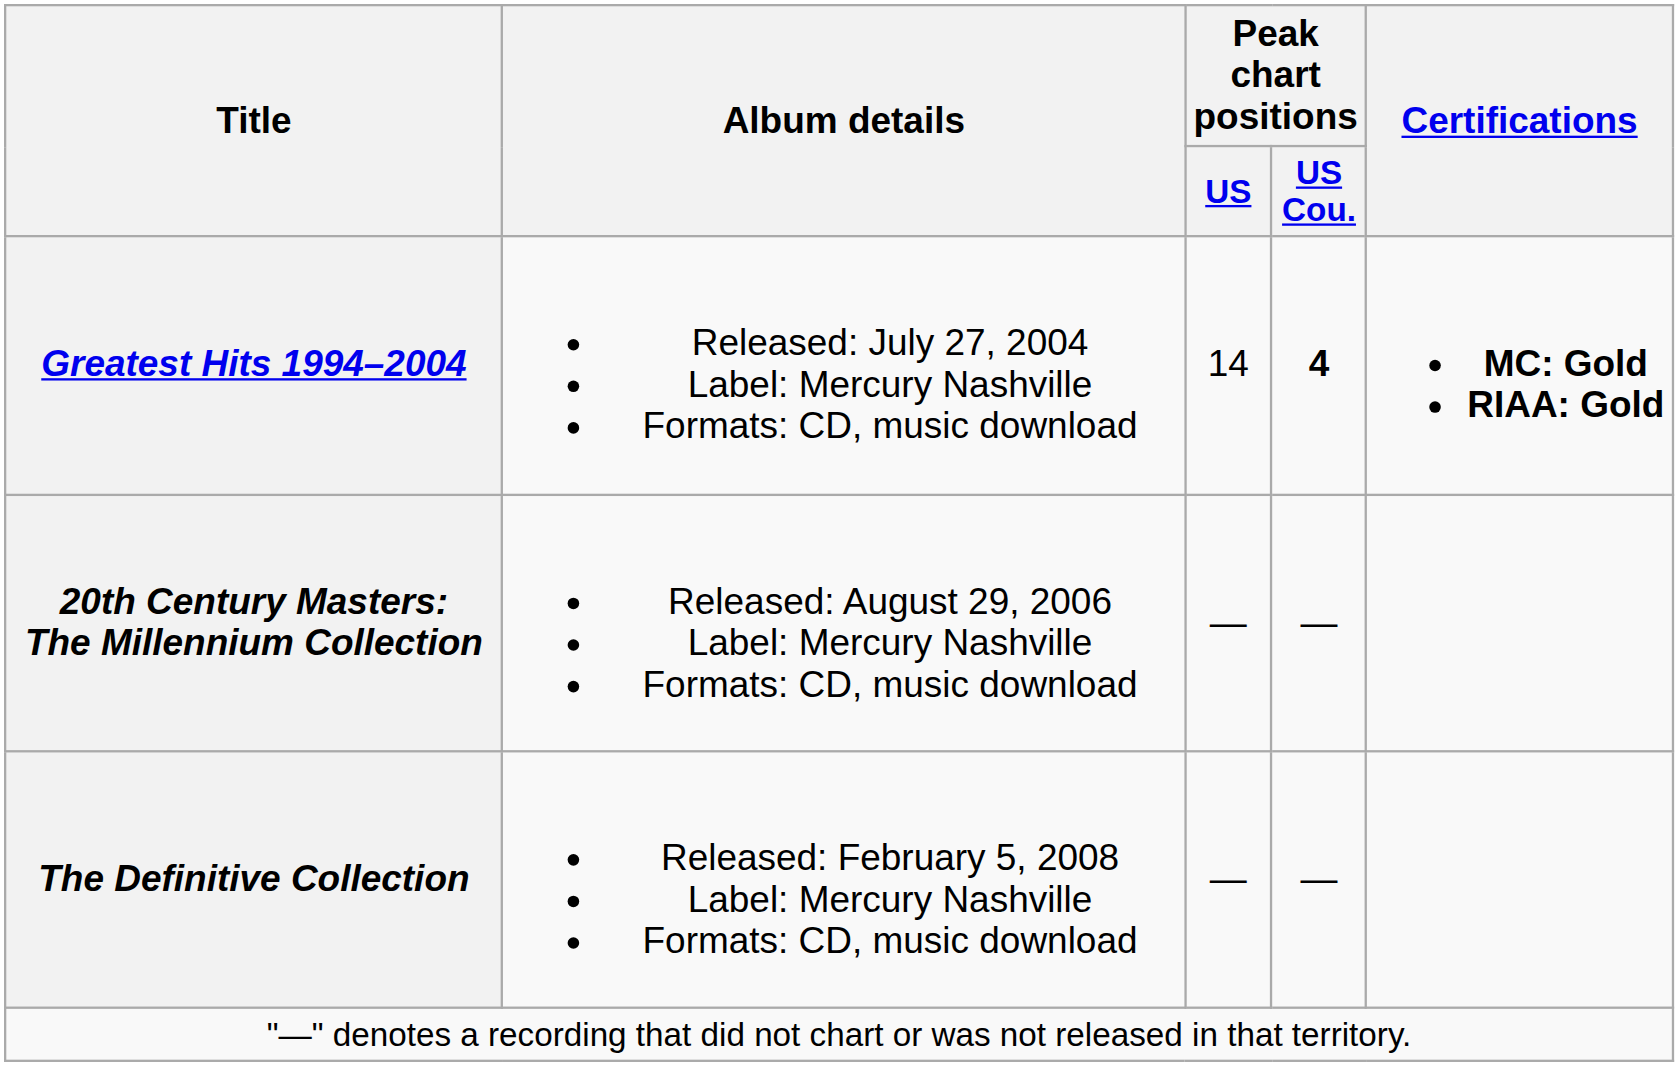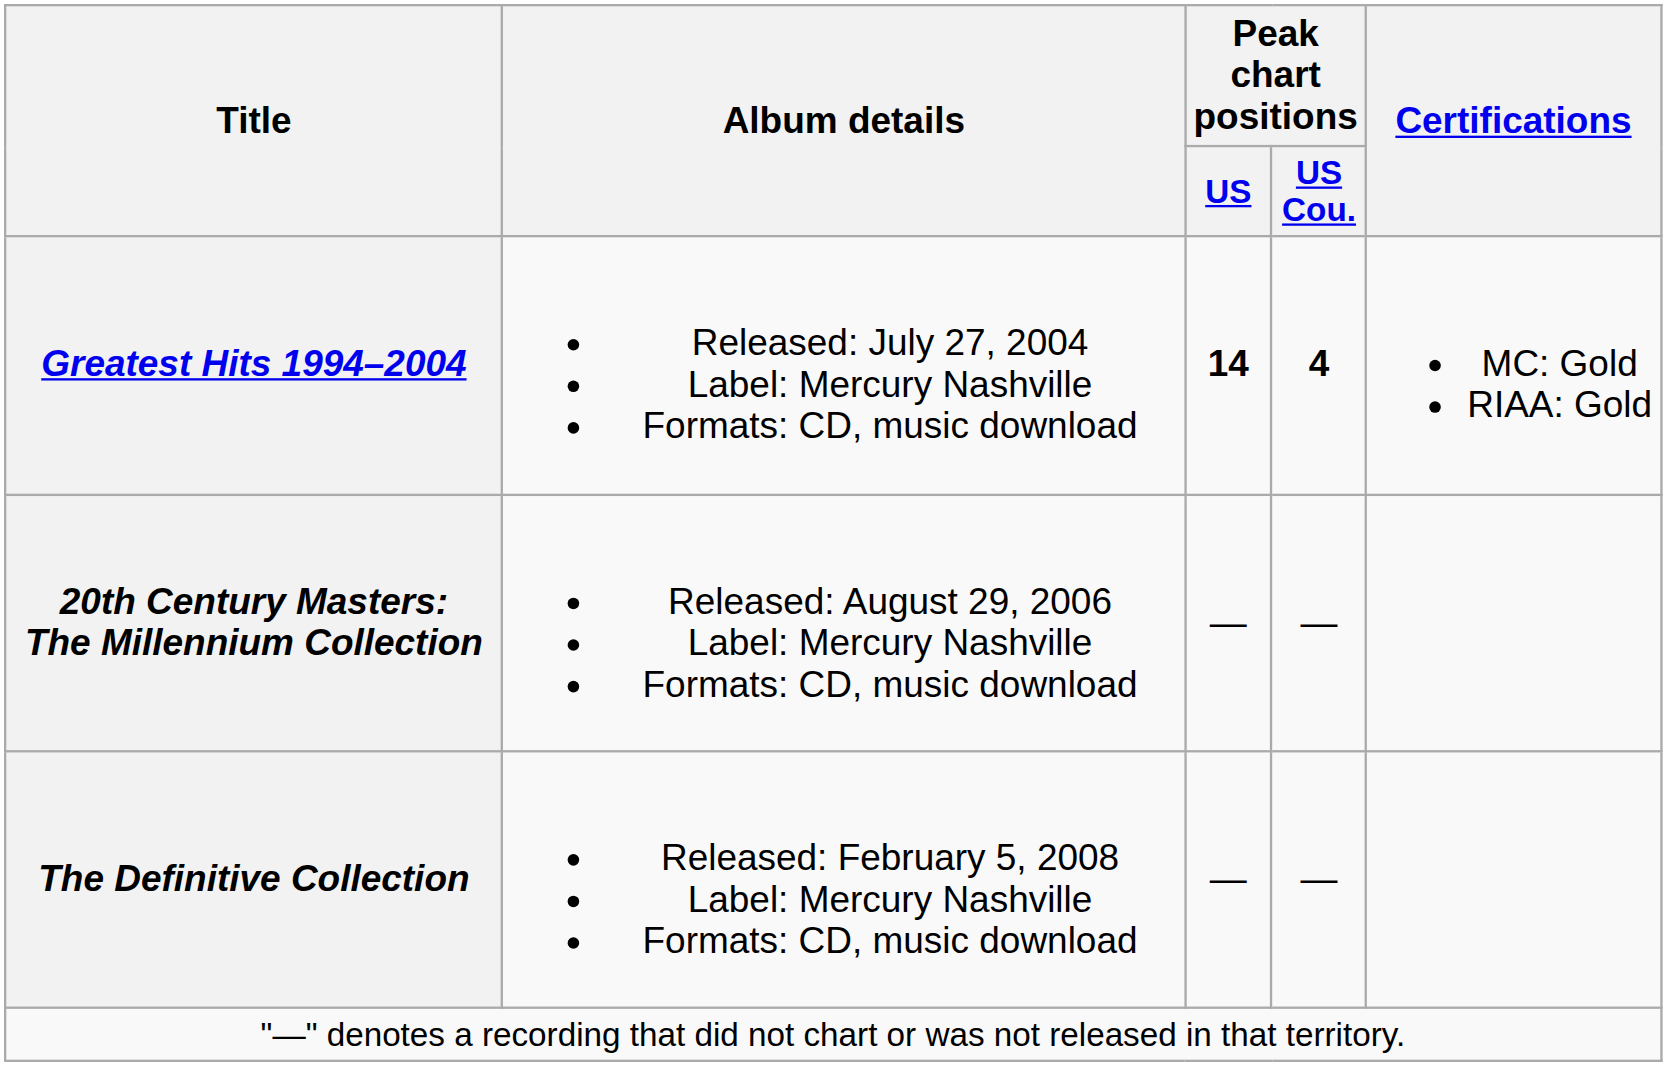Greatest Hits 1994–2004 | Peak chart positions / US: normal -> bold
Greatest Hits 1994–2004 | Certifications: bold -> normal
